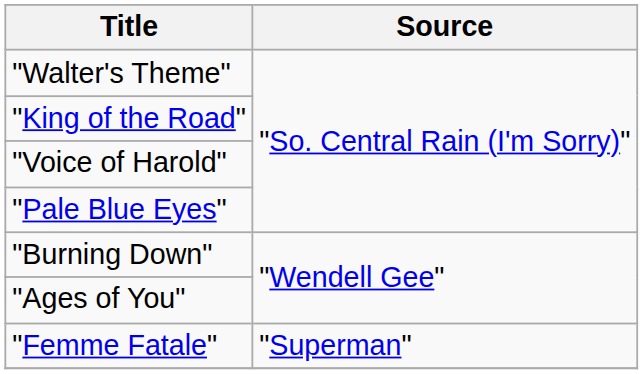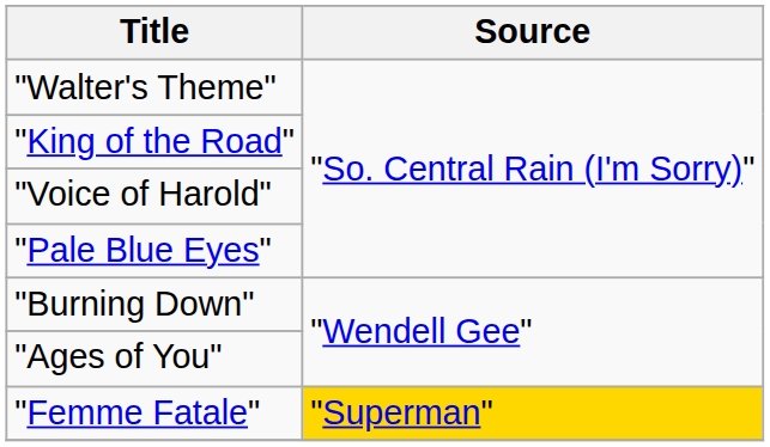"Femme Fatale" | Source: no background -> gold background
